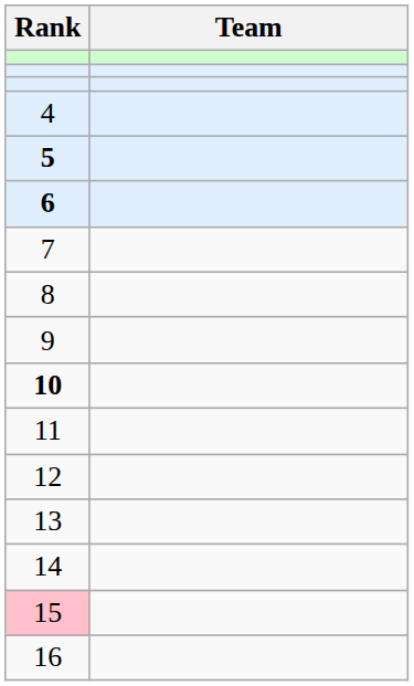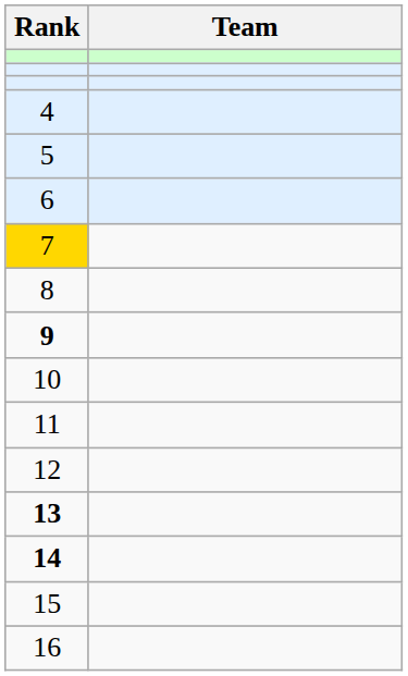row 6 | Rank: bold -> normal
row 7 | Rank: bold -> normal
row 8 | Rank: no background -> gold background
row 10 | Rank: normal -> bold
row 11 | Rank: bold -> normal
row 14 | Rank: normal -> bold
row 15 | Rank: normal -> bold
row 16 | Rank: pink background -> no background
